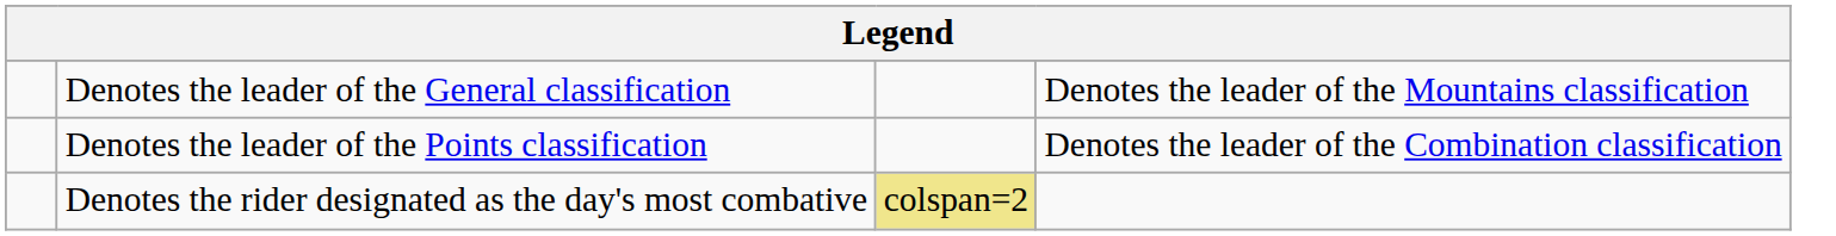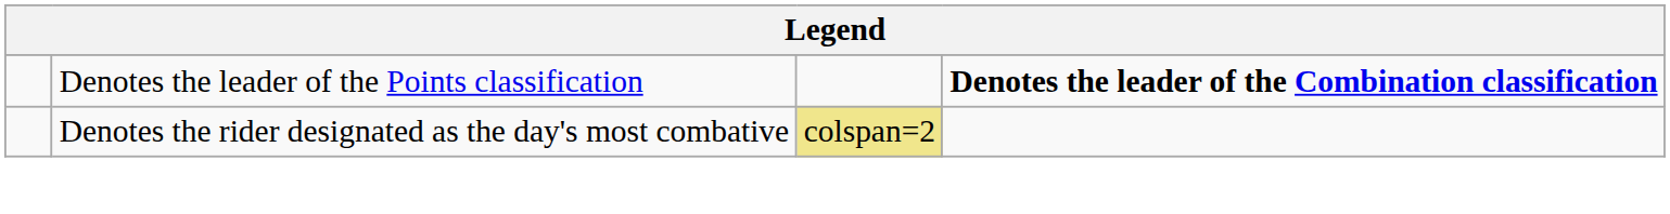- row: Denotes the leader of the General classification | Denotes the leader of the Mountains classification
Denotes the leader of the Points classification | column 4: normal -> bold
